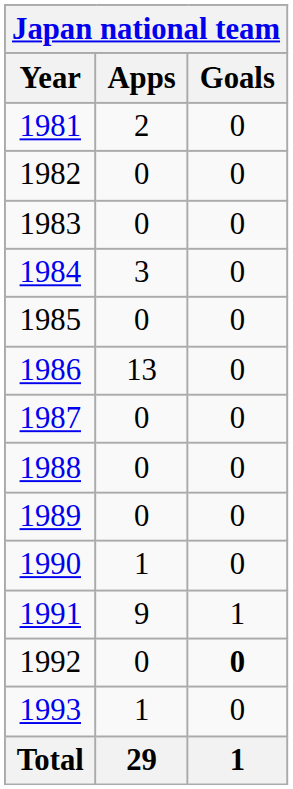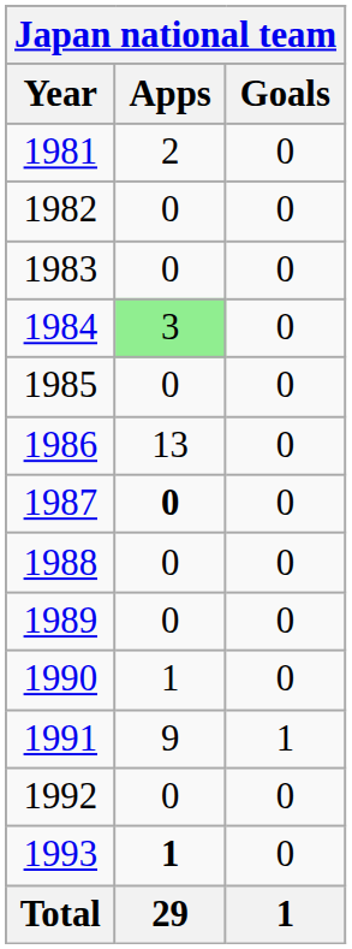1984 | Apps: no background -> lightgreen background
1987 | Apps: normal -> bold
1992 | Goals: bold -> normal
1993 | Apps: normal -> bold
